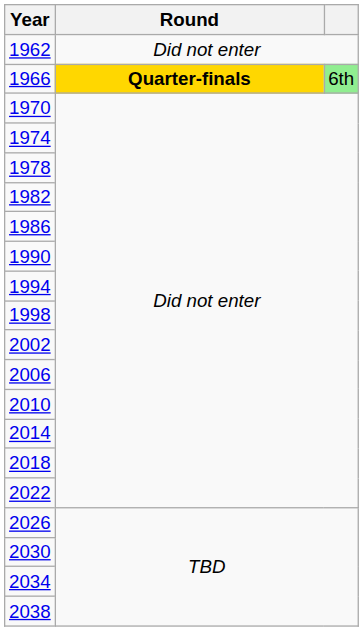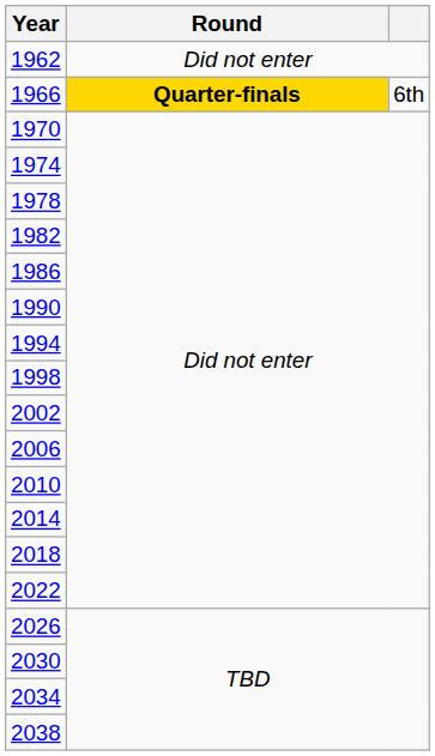1966 | column 3: lightgreen background -> no background
